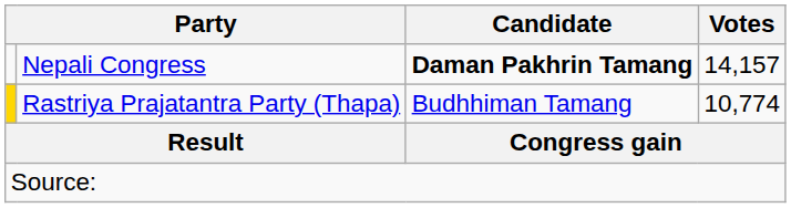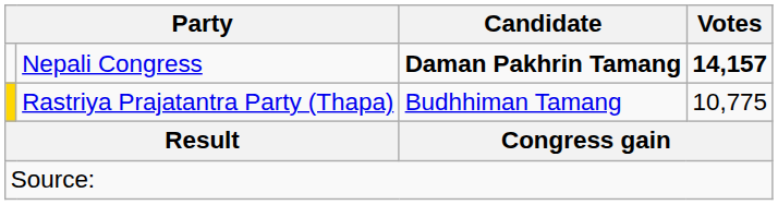Nepali Congress | Votes: normal -> bold
Rastriya Prajatantra Party (Thapa) | Votes: 10,774 -> 10,775
